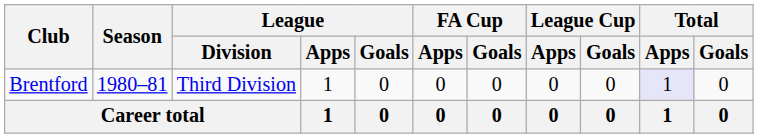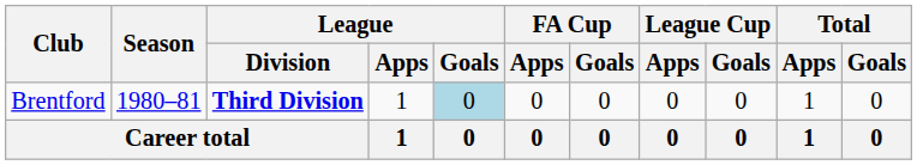Brentford | League / Division: normal -> bold
Brentford | League / Goals: no background -> lightblue background
Brentford | Total / Apps: lavender background -> no background
